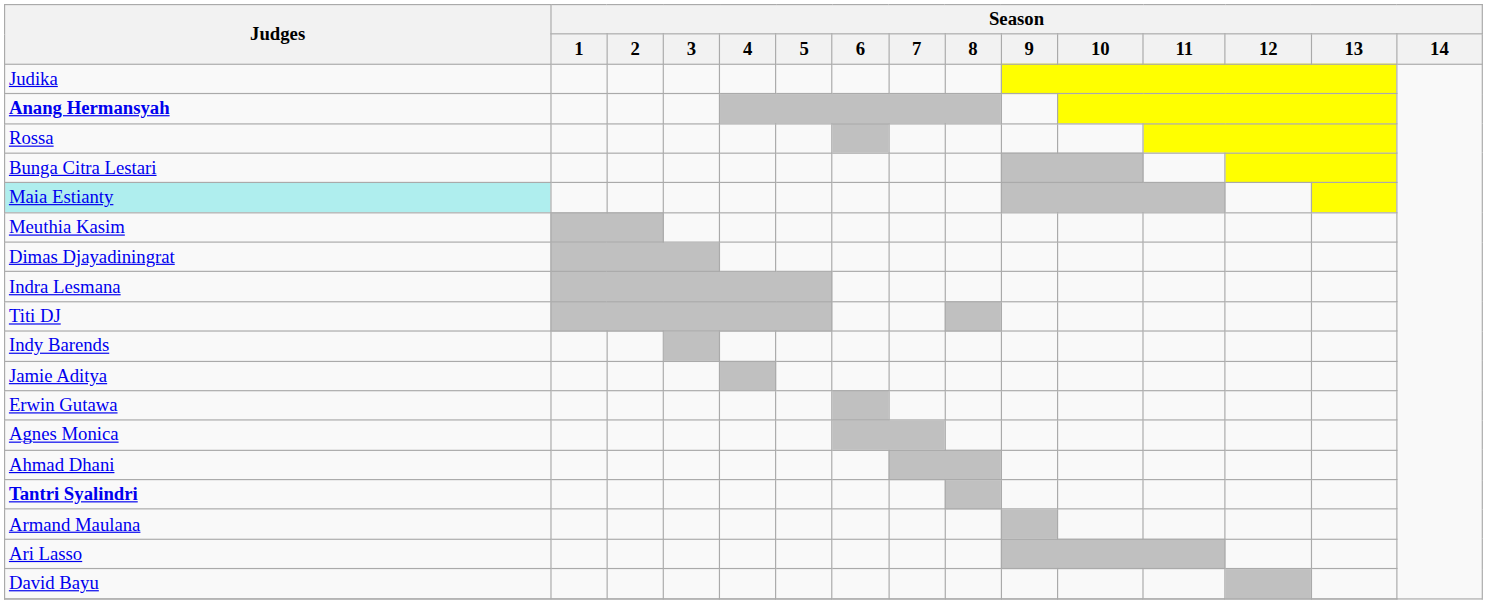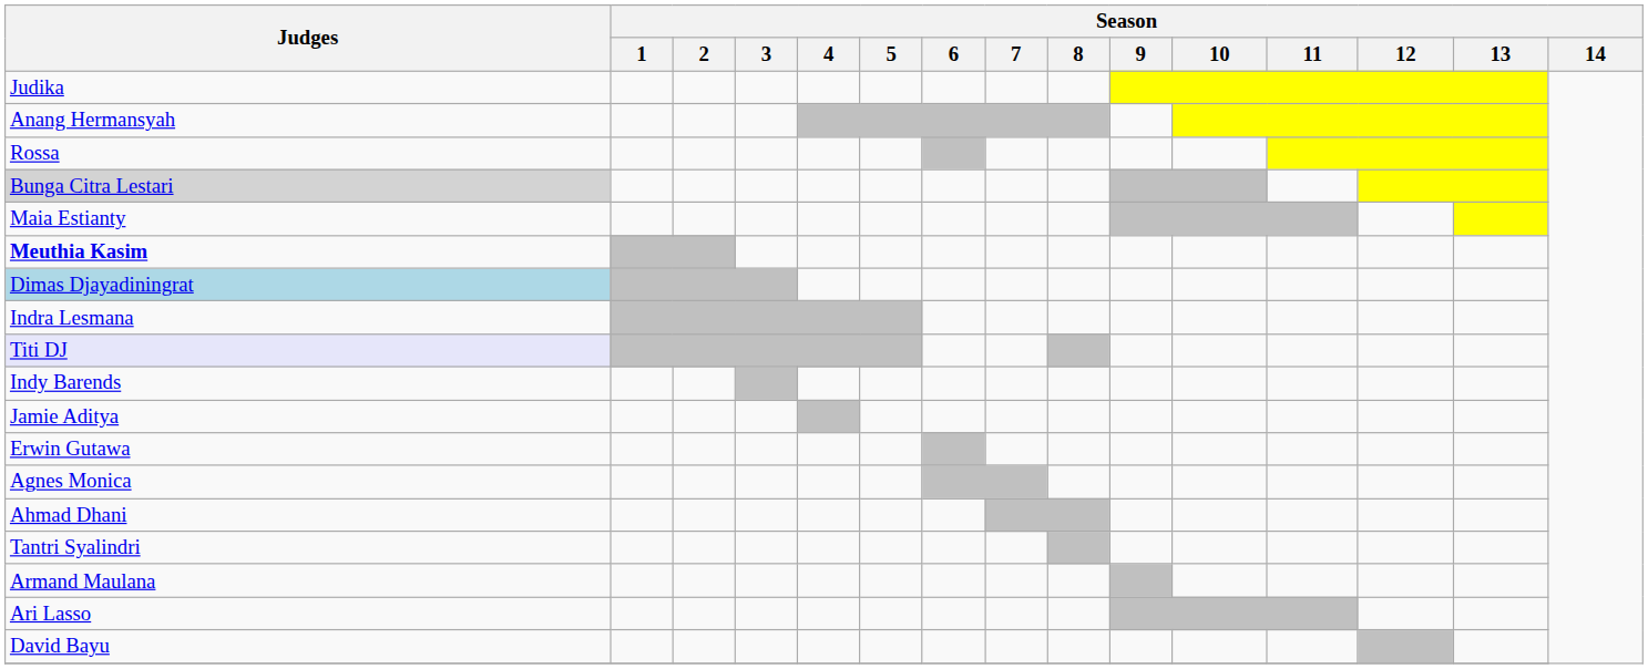Anang Hermansyah | Judges: bold -> normal
Bunga Citra Lestari | Judges: no background -> lightgrey background
Maia Estianty | Judges: paleturquoise background -> no background
Meuthia Kasim | Judges: normal -> bold
Dimas Djayadiningrat | Judges: no background -> lightblue background
Titi DJ | Judges: no background -> lavender background
Tantri Syalindri | Judges: bold -> normal
